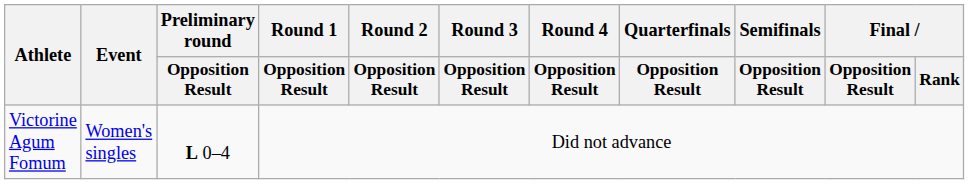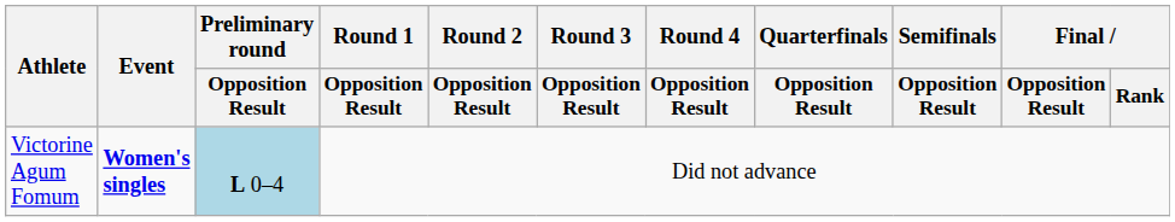Victorine Agum Fomum | Event: normal -> bold
Victorine Agum Fomum | Preliminary round / Opposition Result: no background -> lightblue background
